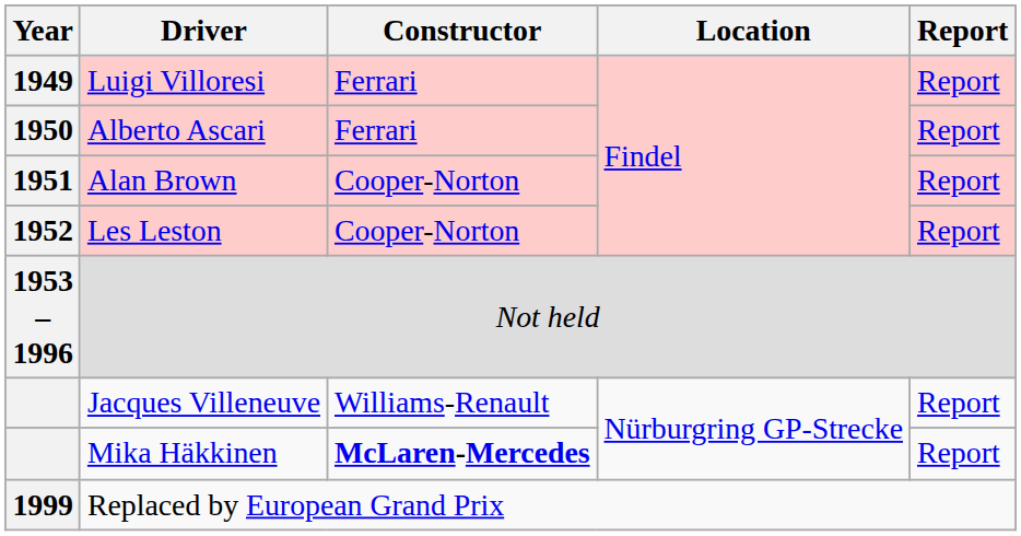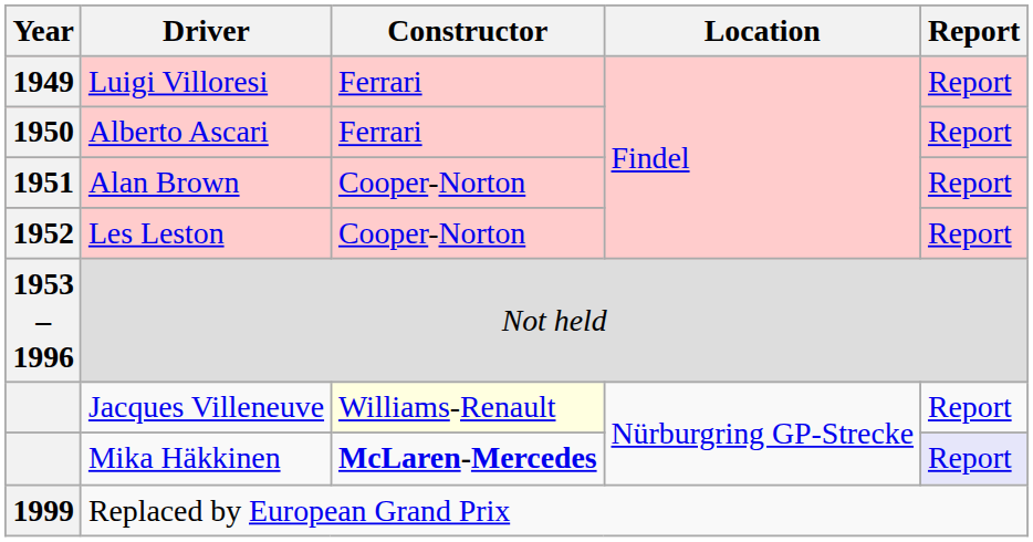Jacques Villeneuve | Constructor: no background -> lightyellow background
Mika Häkkinen | Report: no background -> lavender background
